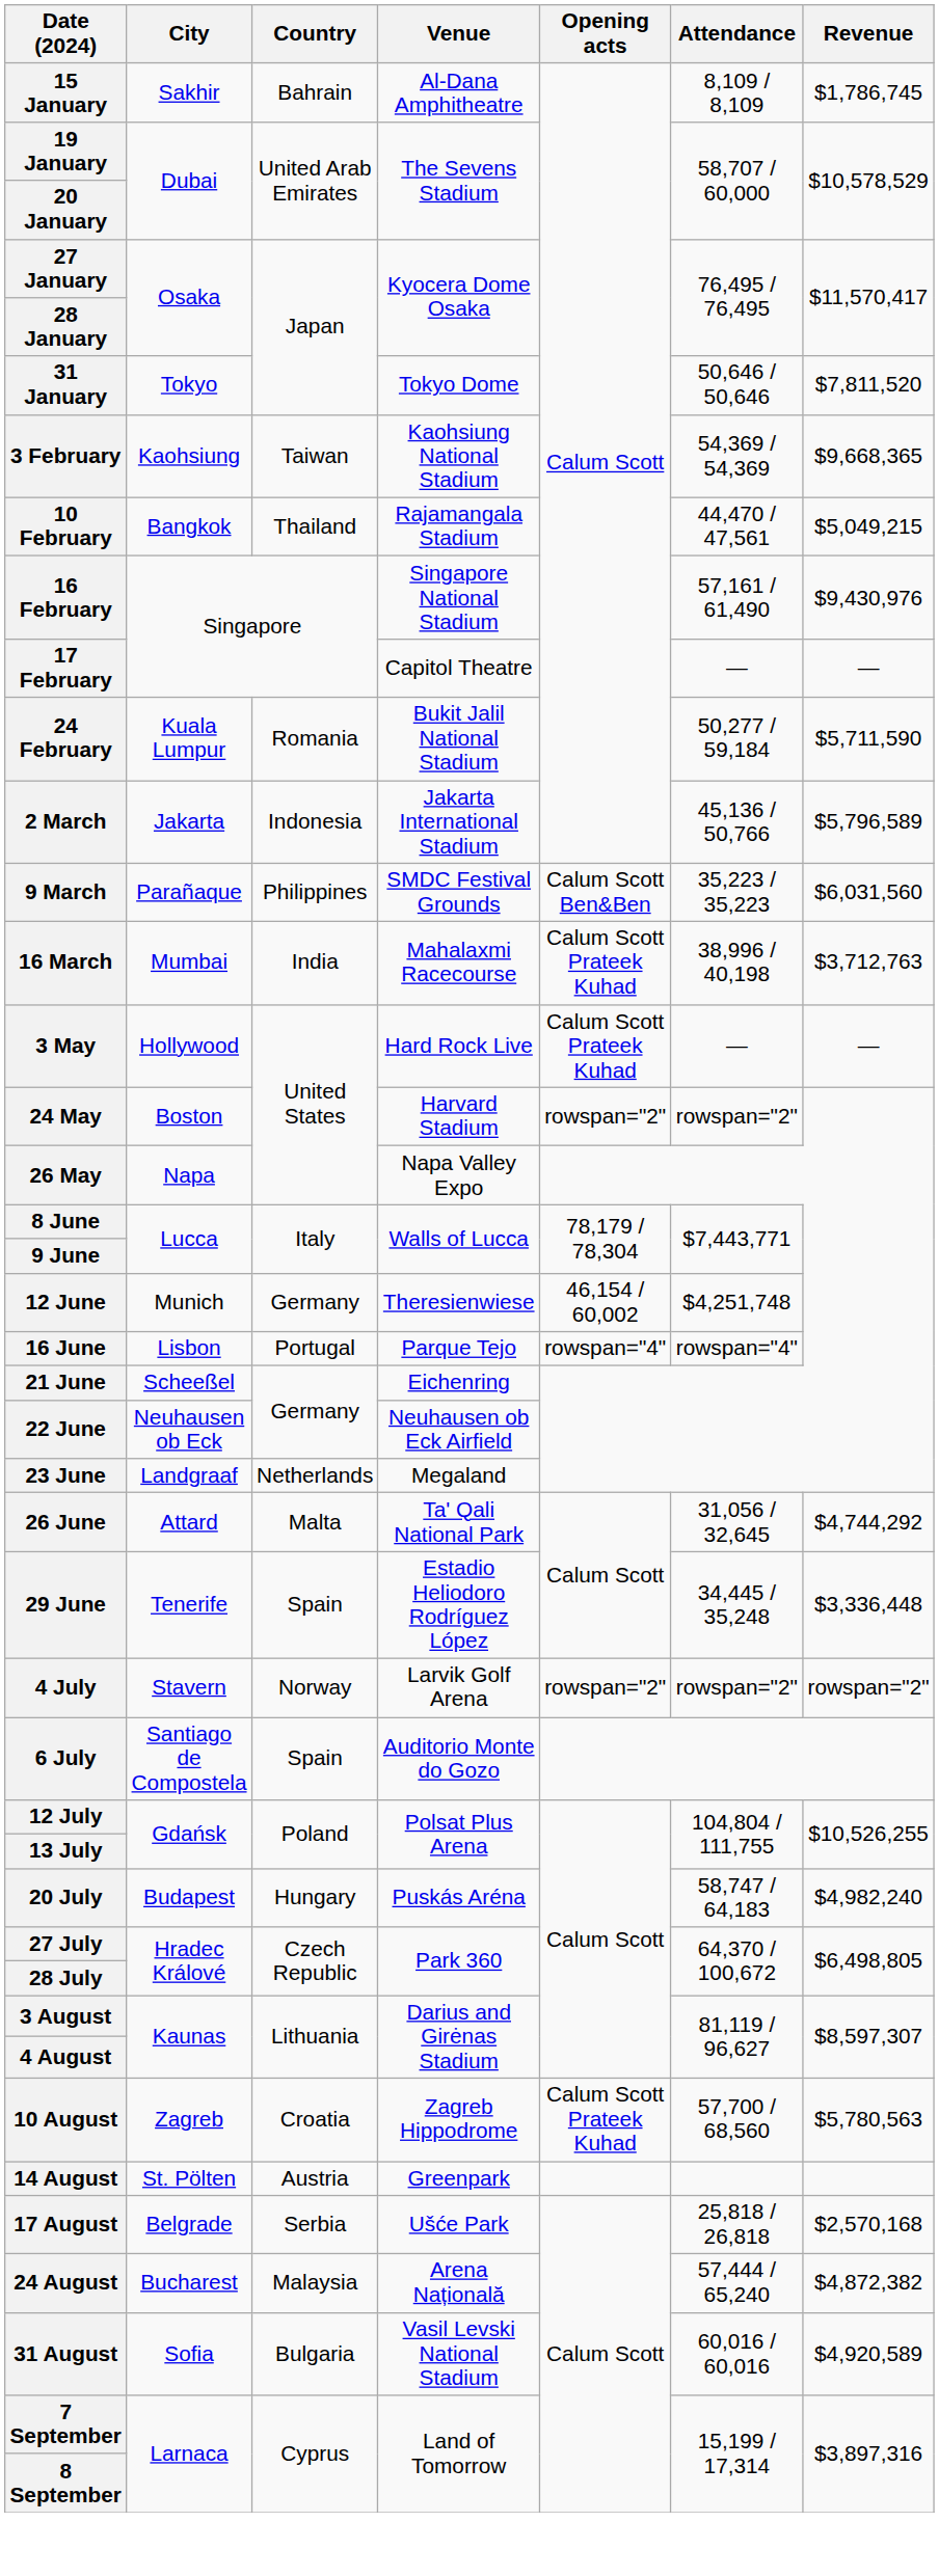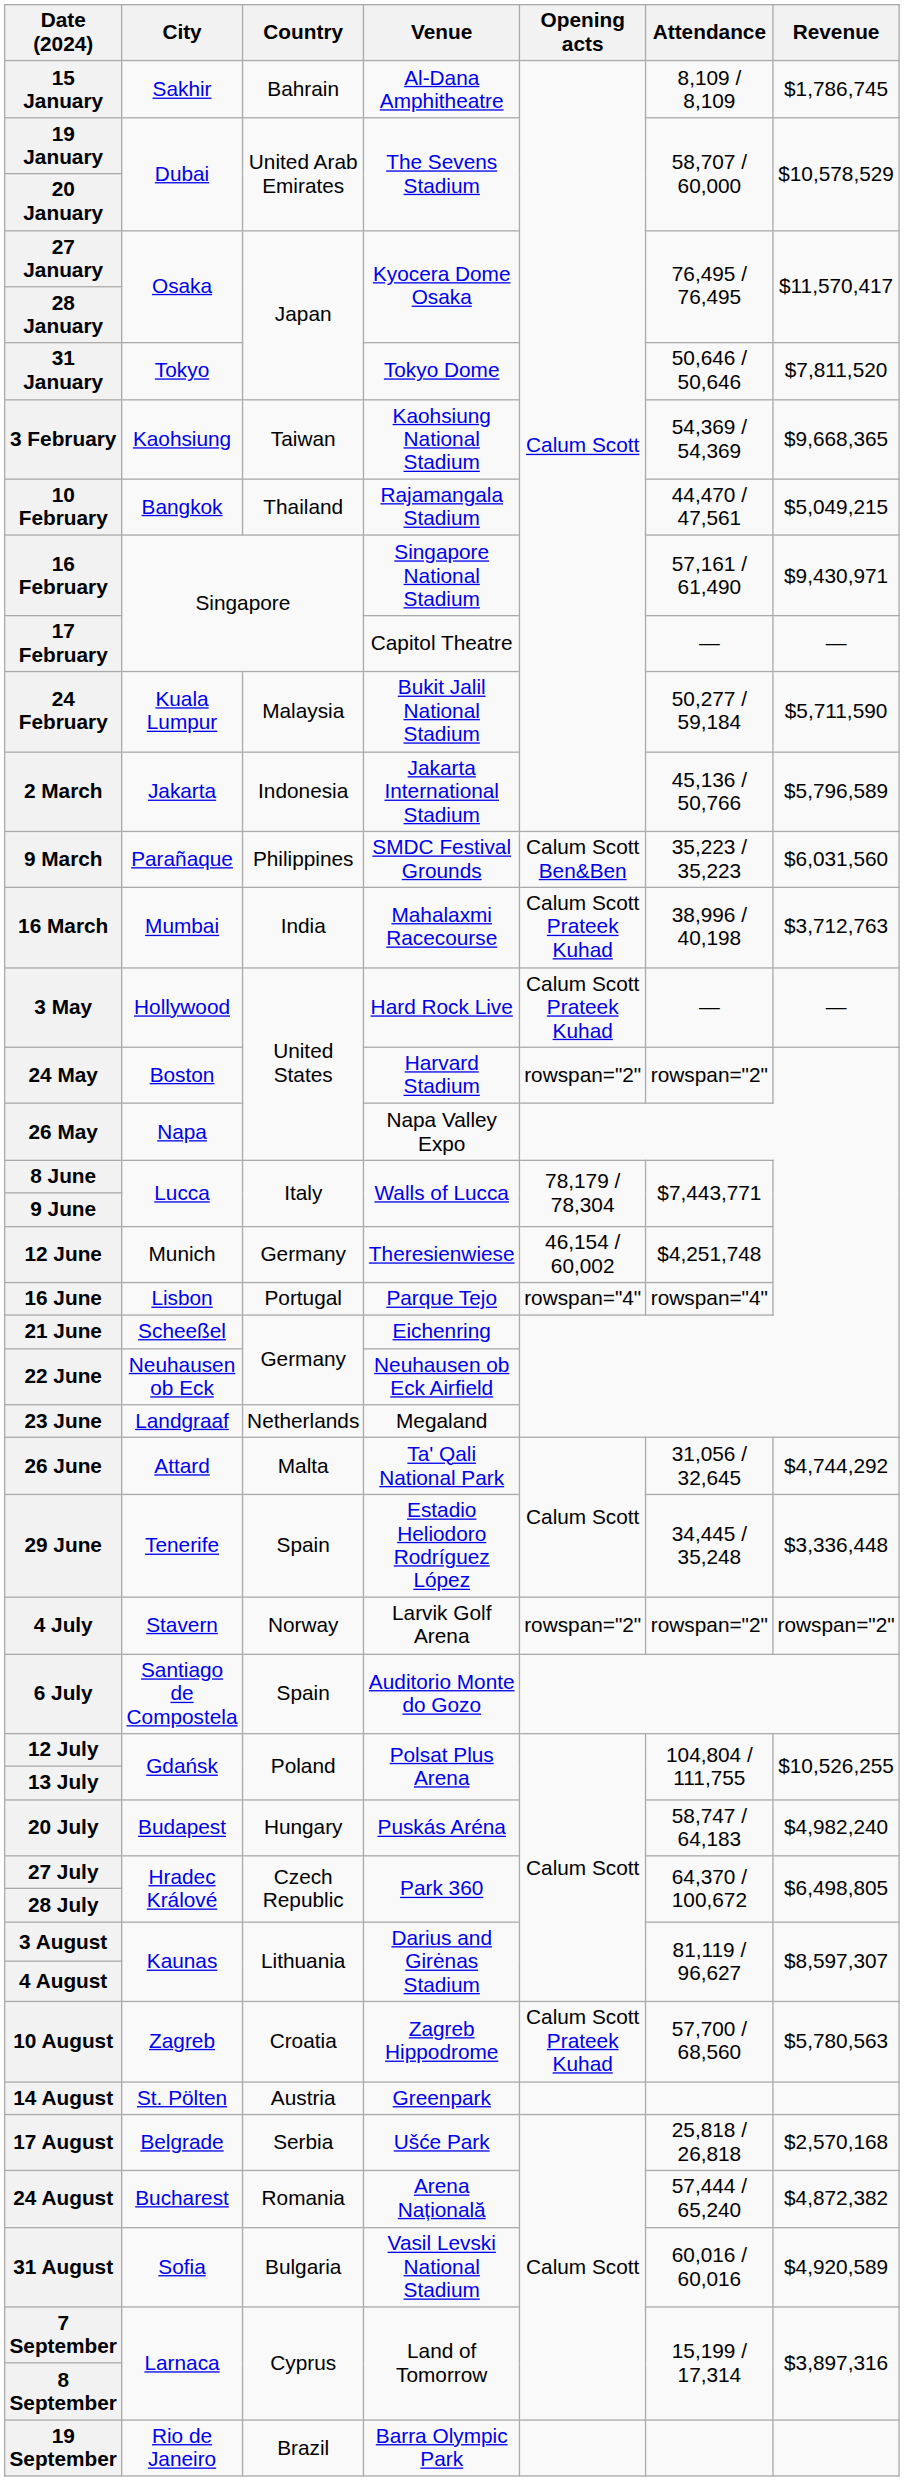16 February | Revenue: $9,430,976 -> $9,430,971
24 February | Country: Romania -> Malaysia
24 August | Country: Malaysia -> Romania
+ row: 19 September | Rio de Janeiro | Brazil | Barra Olympic Park
